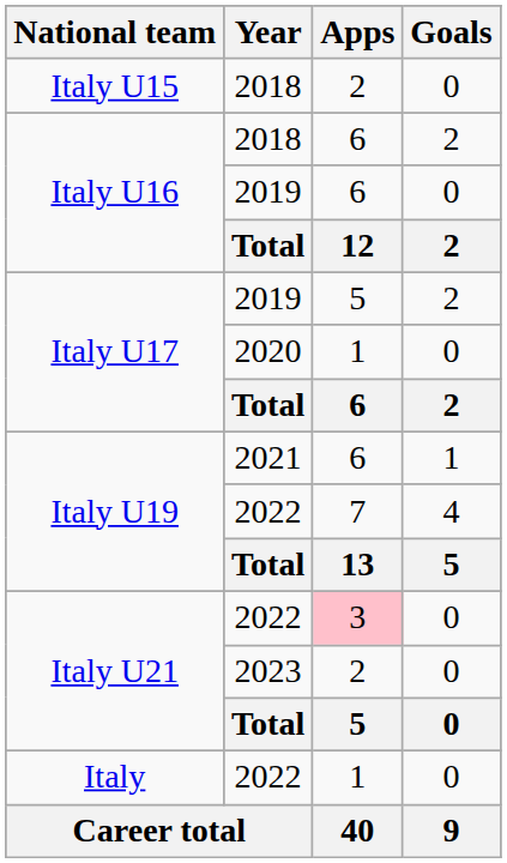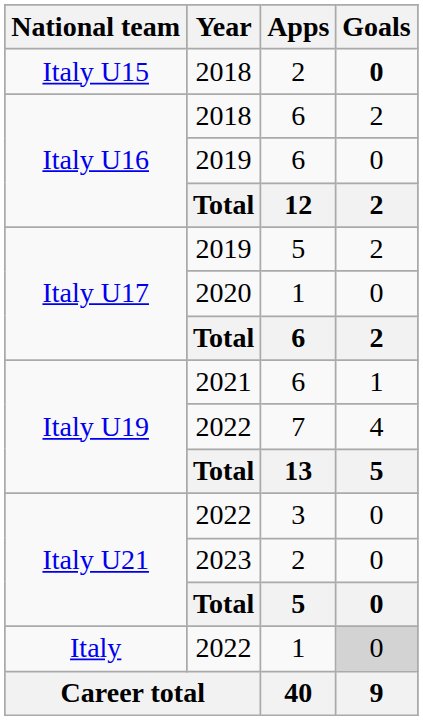Italy U15 | Goals: normal -> bold
Italy U21 / 2022 | Apps: pink background -> no background
Italy | Goals: no background -> lightgrey background
